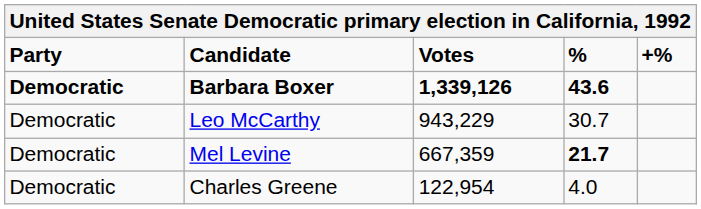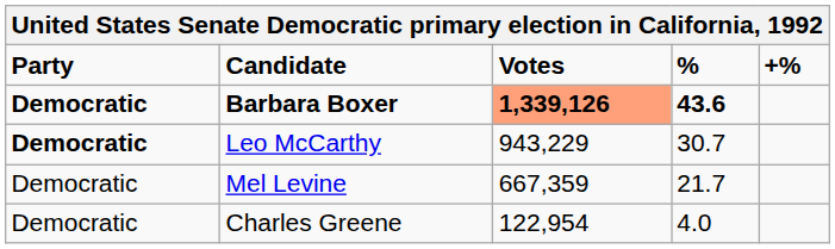Barbara Boxer | Votes: no background -> lightsalmon background
Leo McCarthy | Party: normal -> bold
Mel Levine | %: bold -> normal
